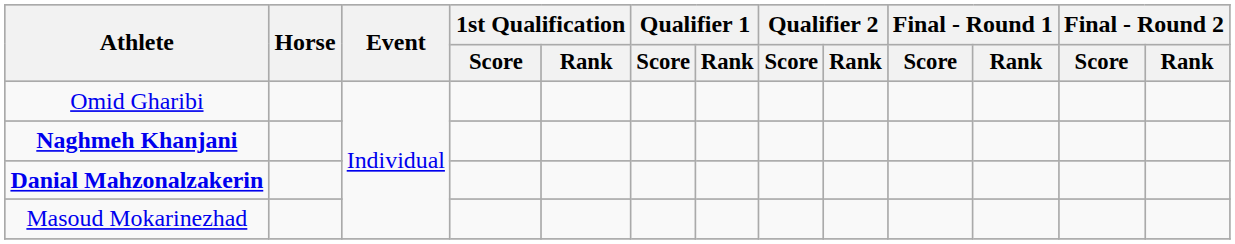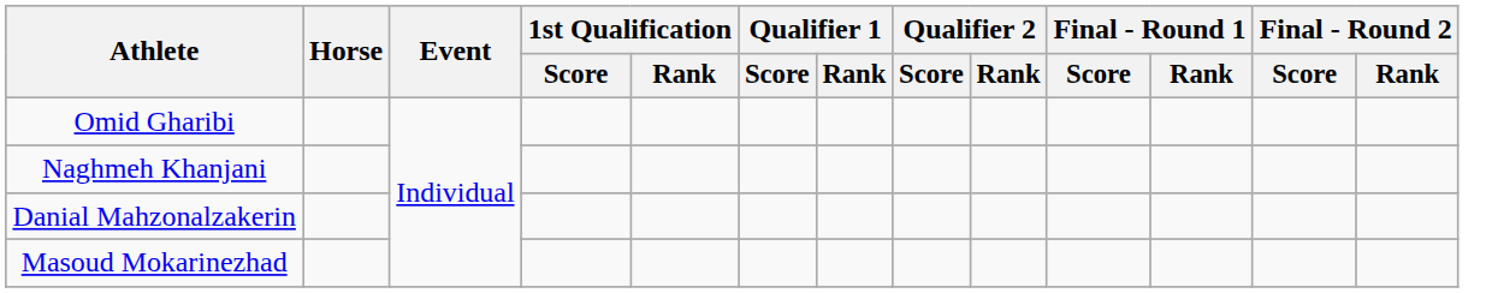Naghmeh Khanjani | Athlete: bold -> normal
Danial Mahzonalzakerin | Athlete: bold -> normal
